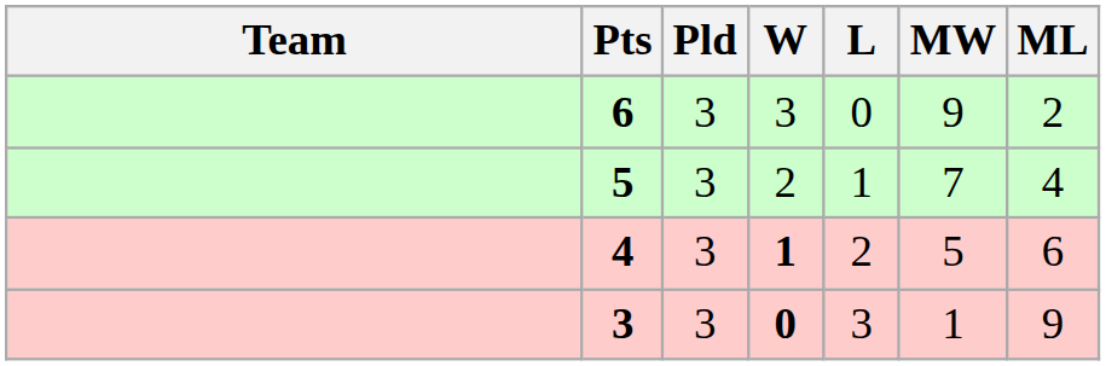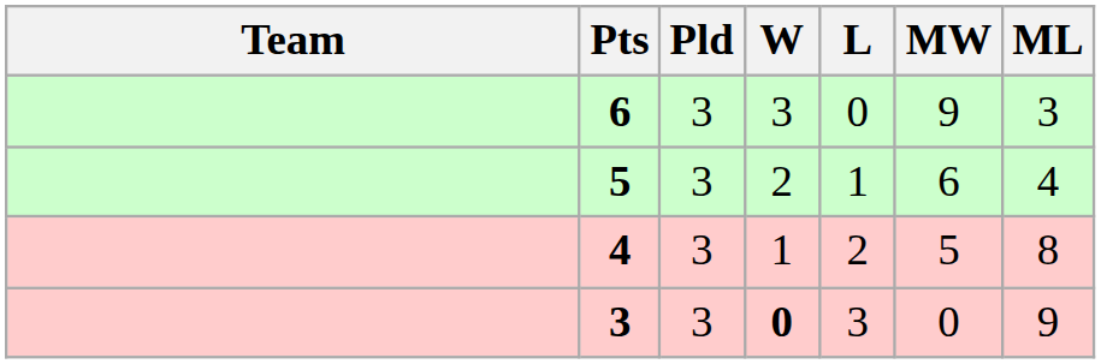row 2 | ML: 2 -> 3
row 3 | MW: 7 -> 6
row 4 | W: bold -> normal
row 4 | ML: 6 -> 8
row 5 | MW: 1 -> 0
